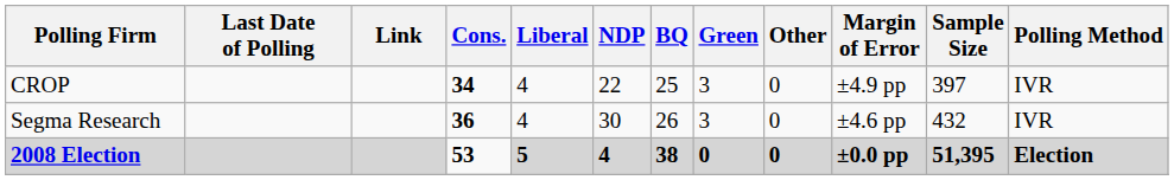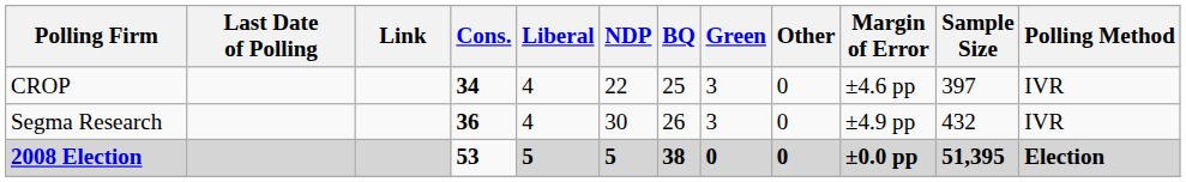CROP | Margin of Error: ±4.9 pp -> ±4.6 pp
Segma Research | Margin of Error: ±4.6 pp -> ±4.9 pp
2008 Election | NDP: 4 -> 5
